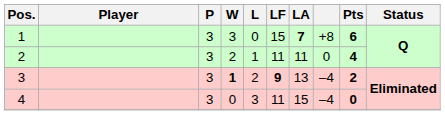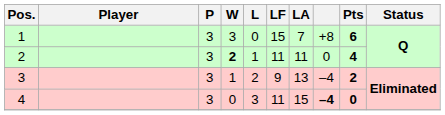row 2 | LA: bold -> normal
row 3 | W: normal -> bold
row 4 | W: bold -> normal
row 4 | LF: bold -> normal
row 5 | column 8: normal -> bold
